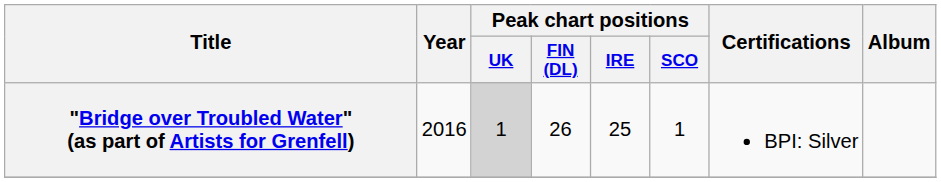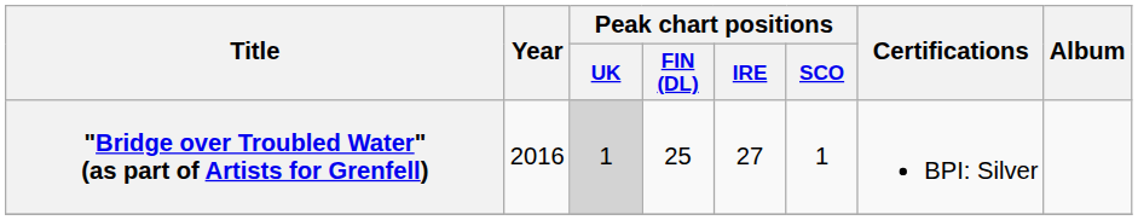row 3 | Peak chart positions / FIN (DL): 26 -> 25
row 3 | Peak chart positions / IRE: 25 -> 27
